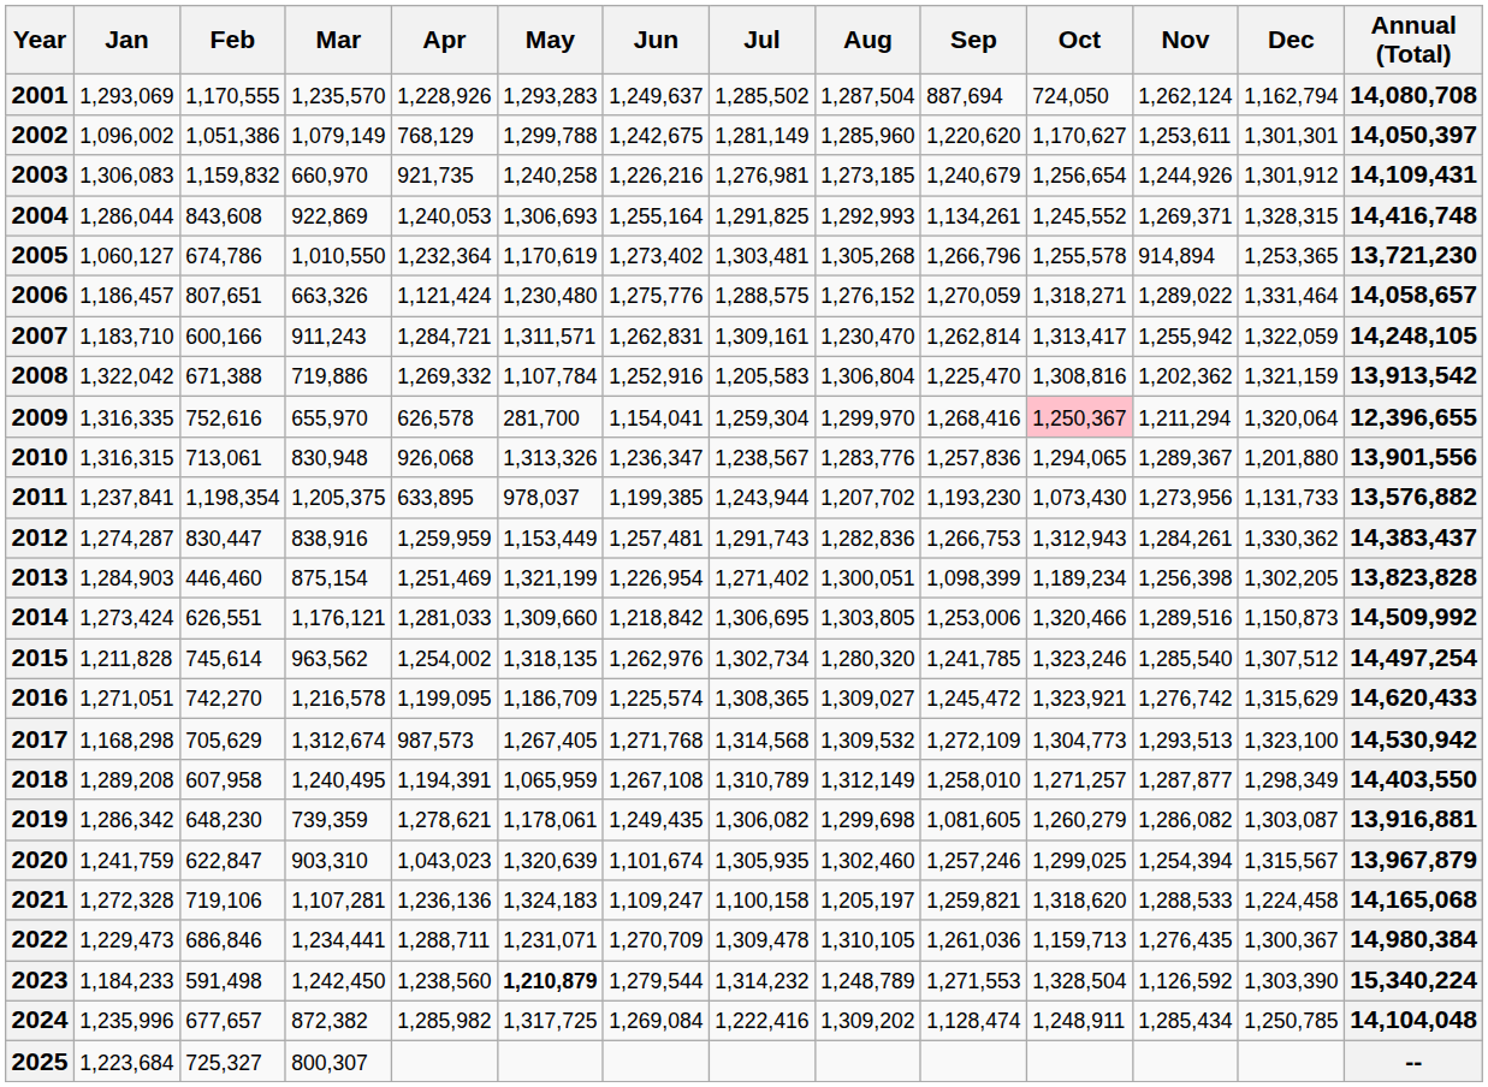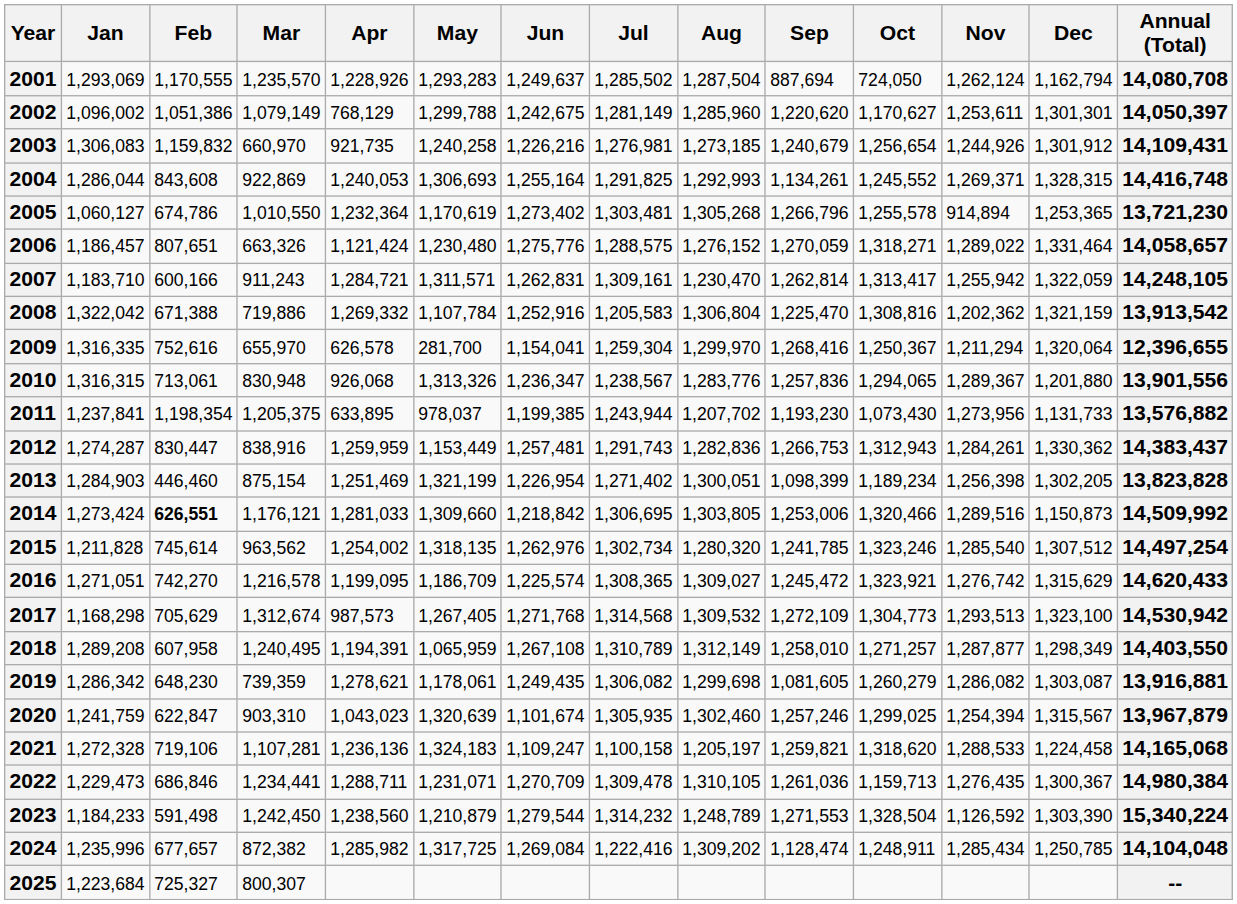2009 | Oct: pink background -> no background
2014 | Feb: normal -> bold
2023 | May: bold -> normal
